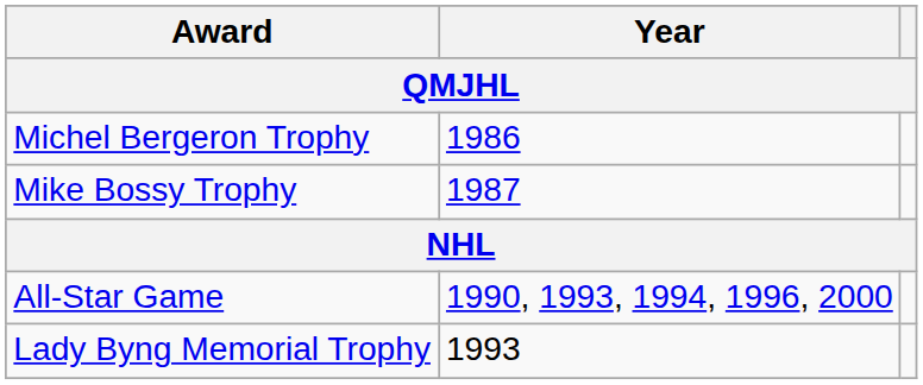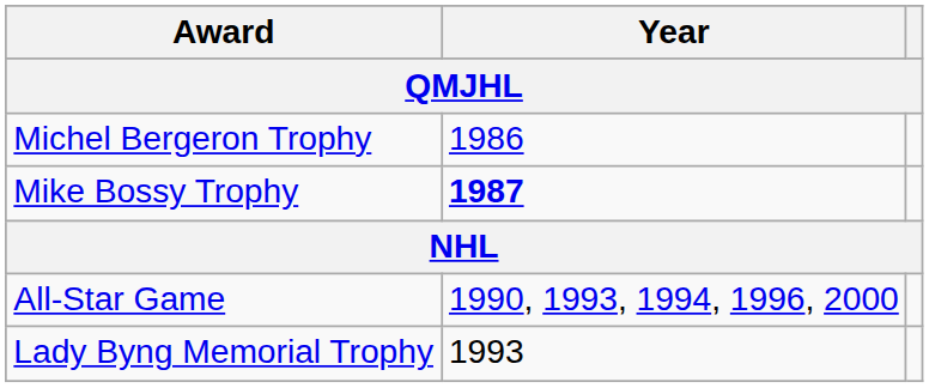Mike Bossy Trophy | Year: normal -> bold
